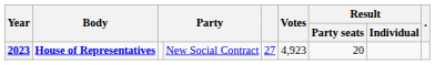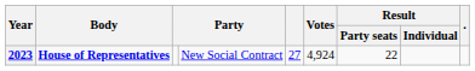2023 | Votes: 4,923 -> 4,924
2023 | Result / Party seats: 20 -> 22
